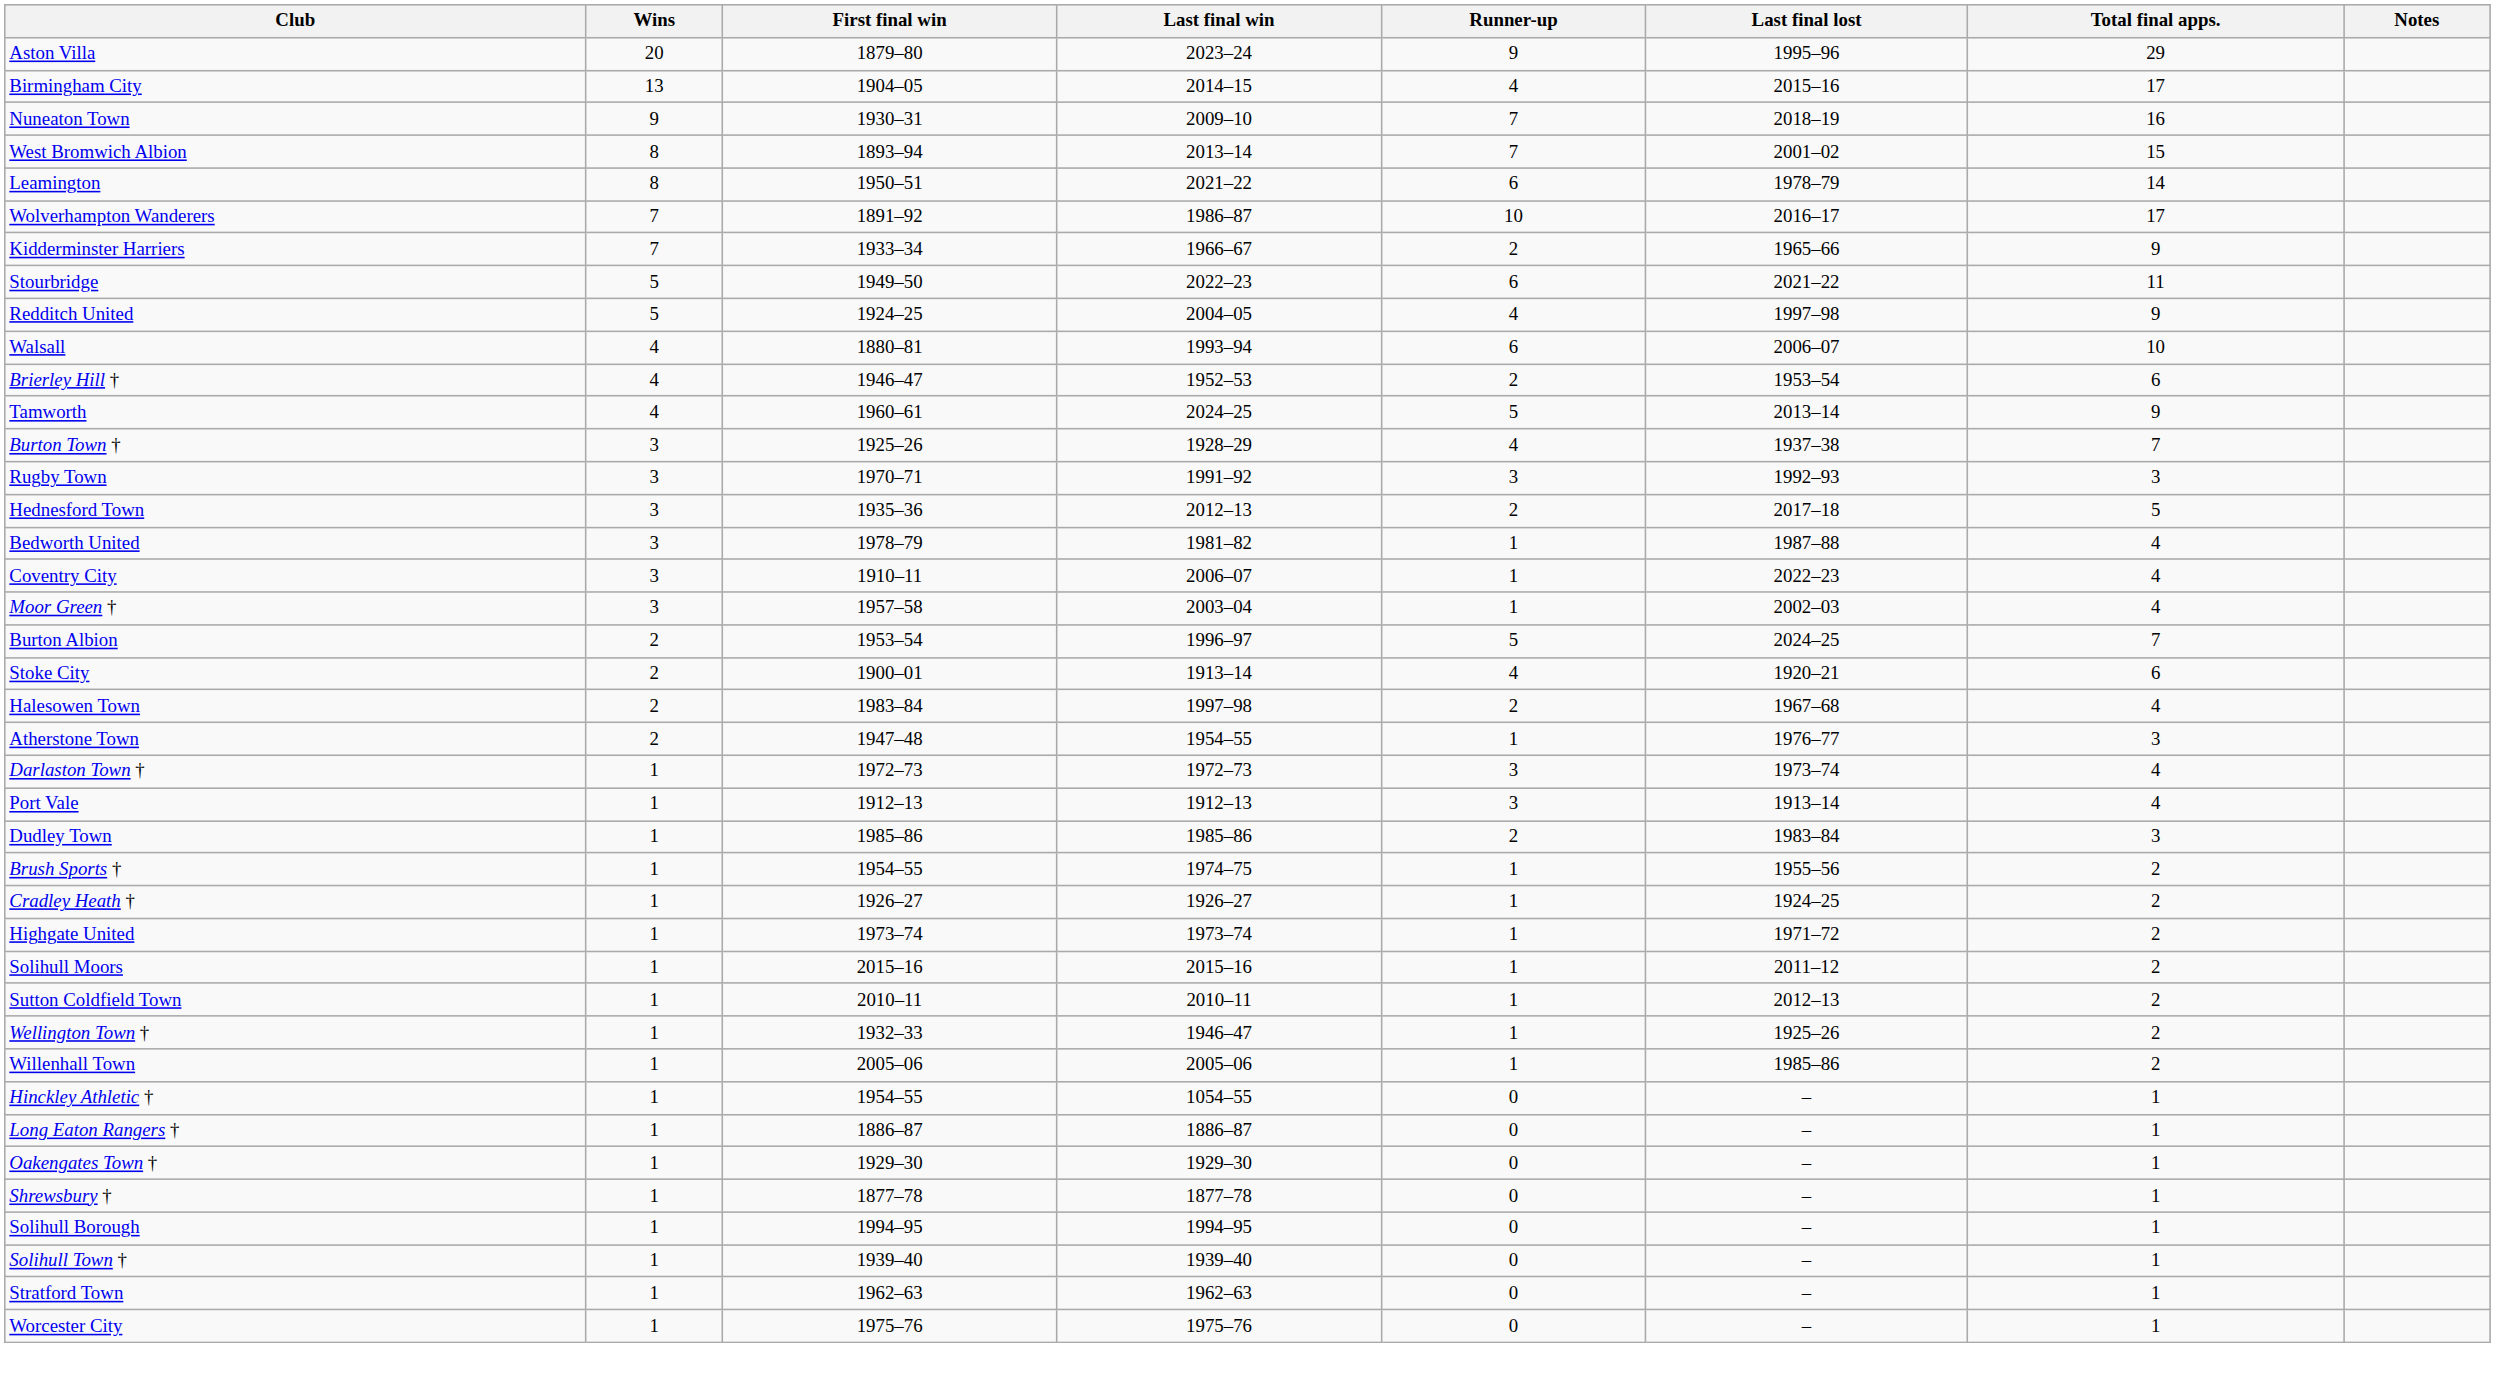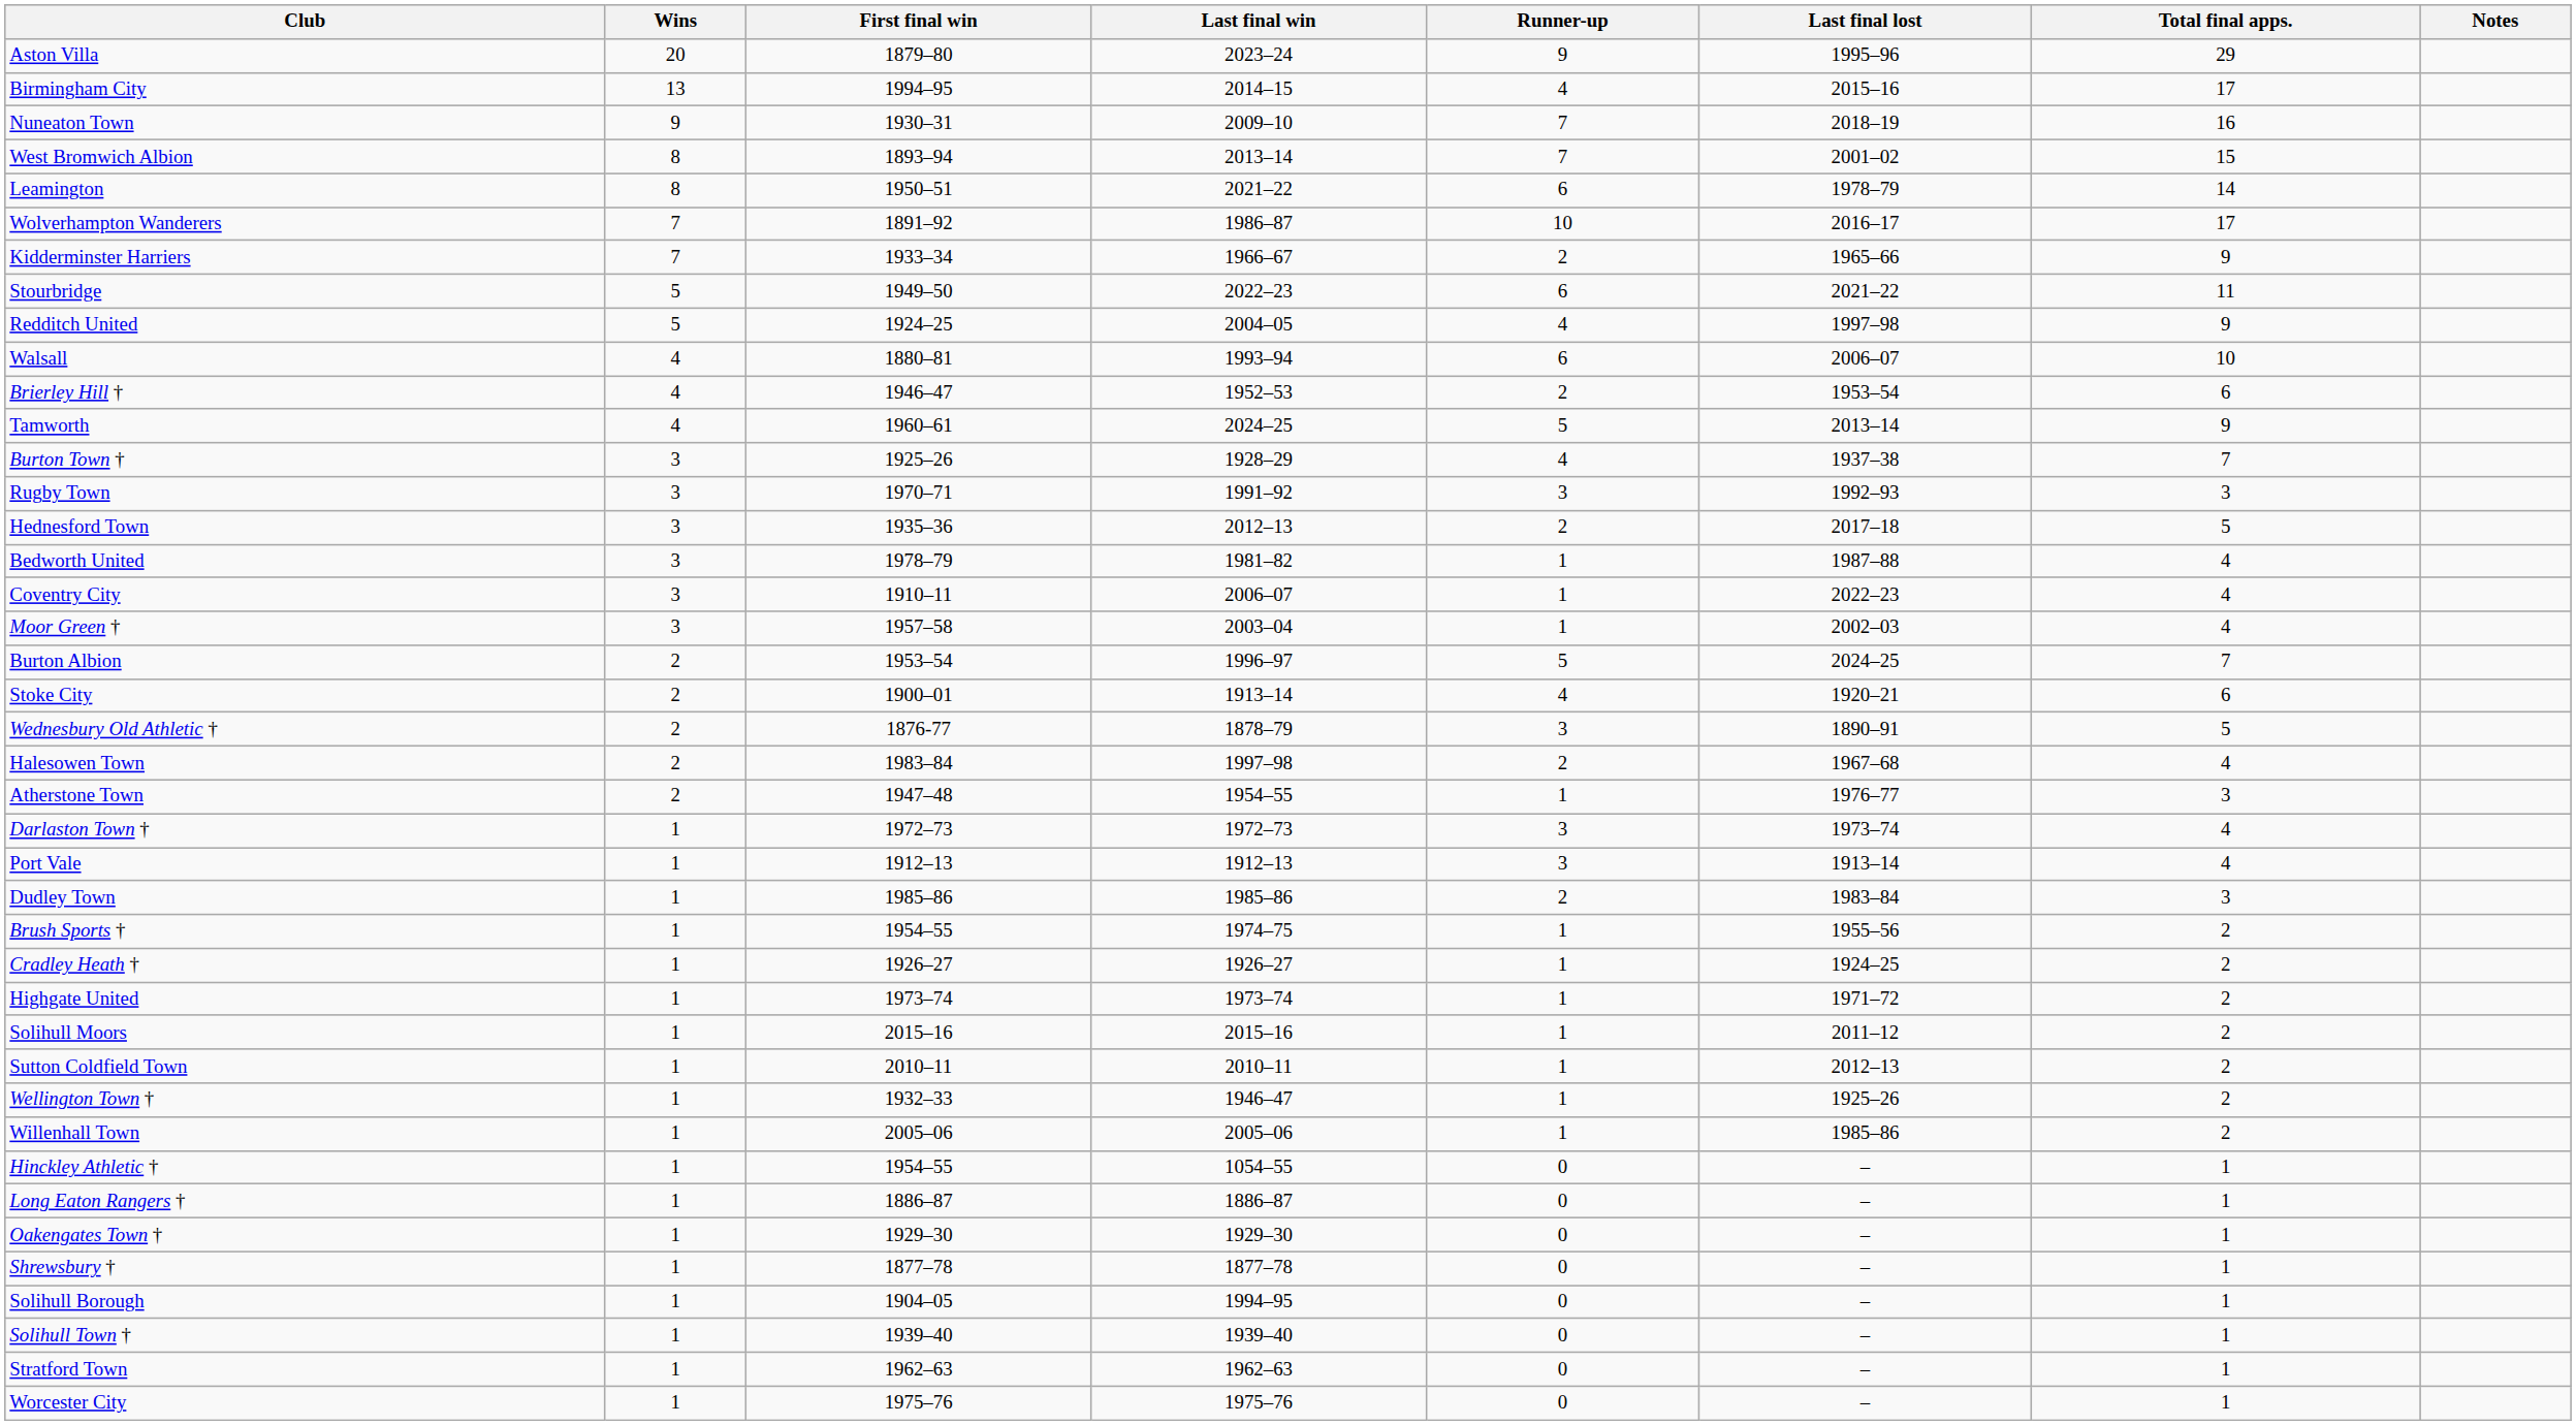Birmingham City | First final win: 1904–05 -> 1994–95
+ row: Wednesbury Old Athletic † | 2 | 1876-77 | 1878–79 | 3 | 1890–91 | 5
Solihull Borough | First final win: 1994–95 -> 1904–05
